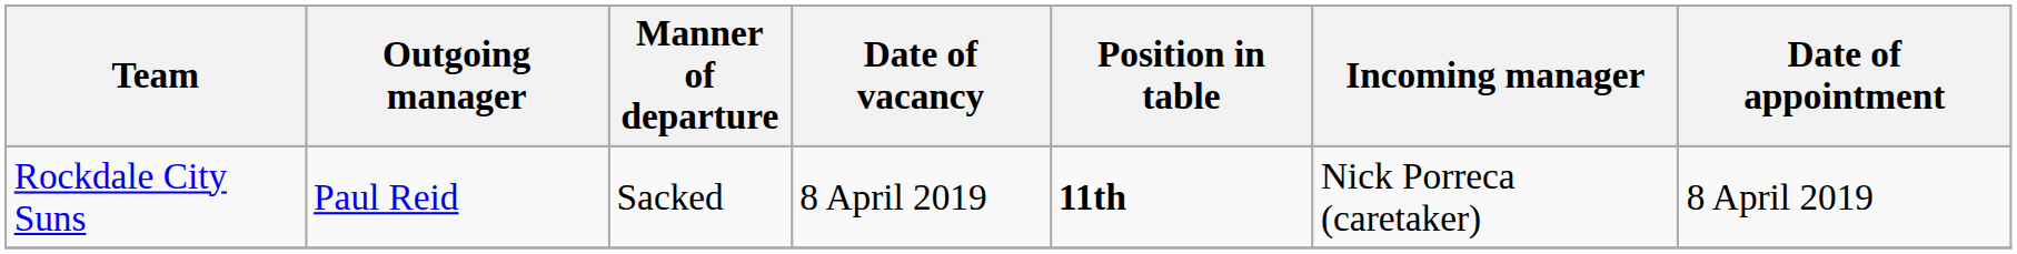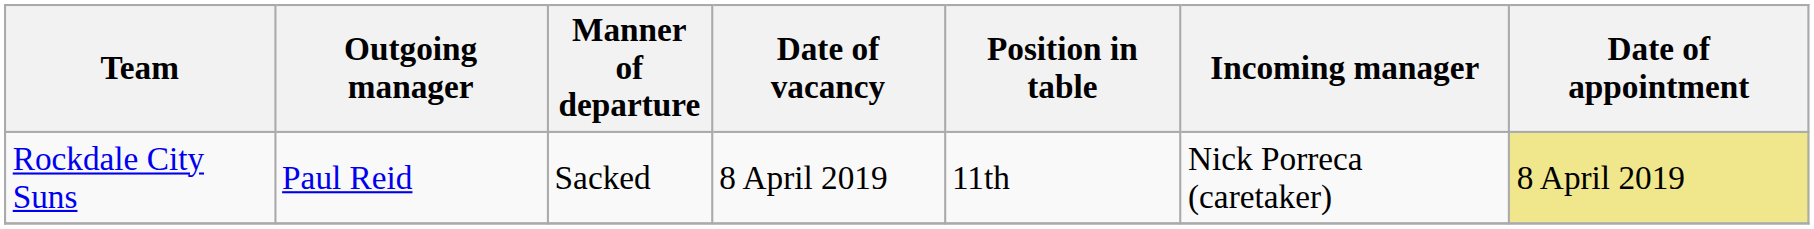Rockdale City Suns | Position in table: bold -> normal
Rockdale City Suns | Date of appointment: no background -> khaki background
